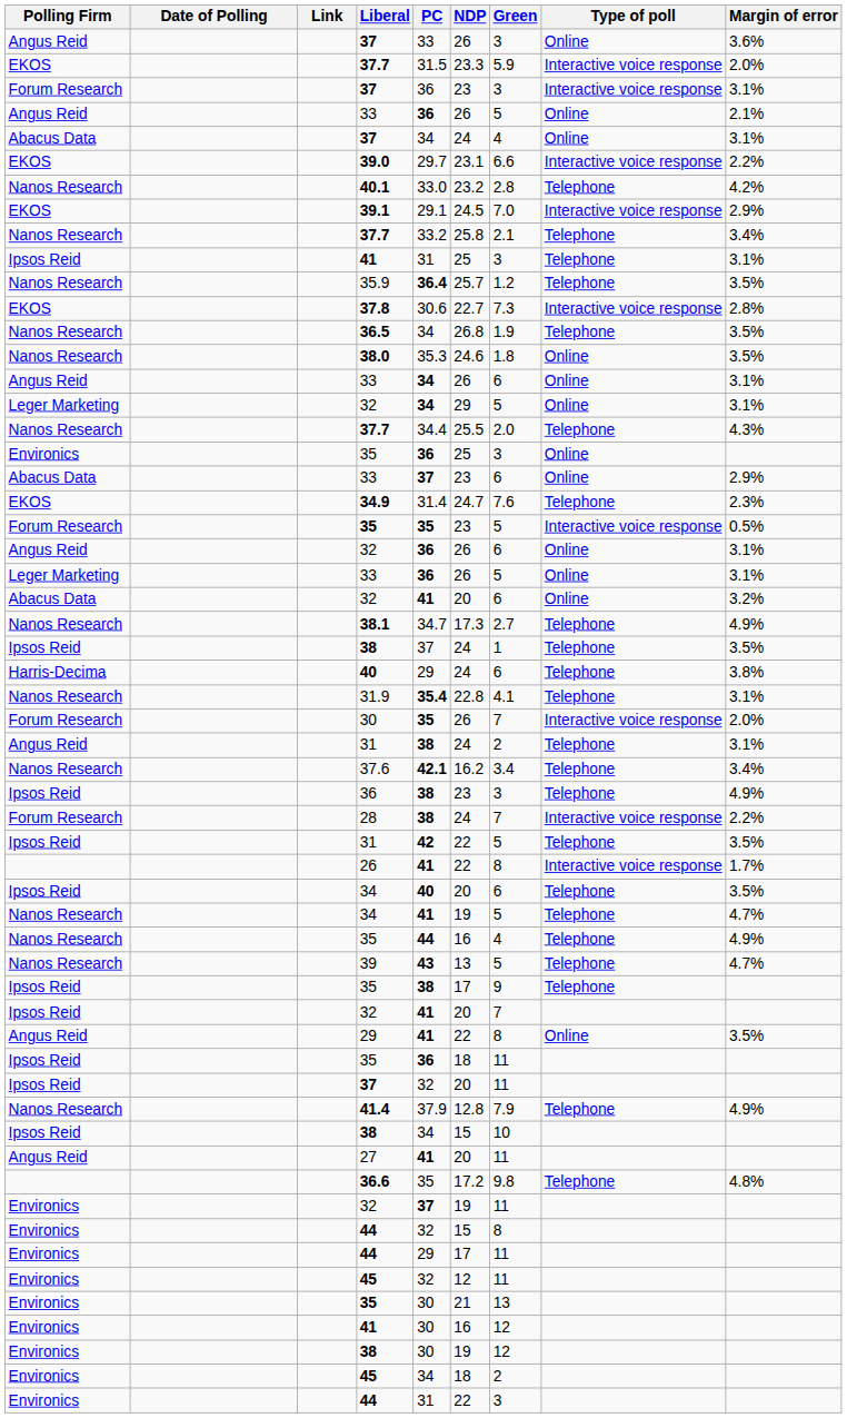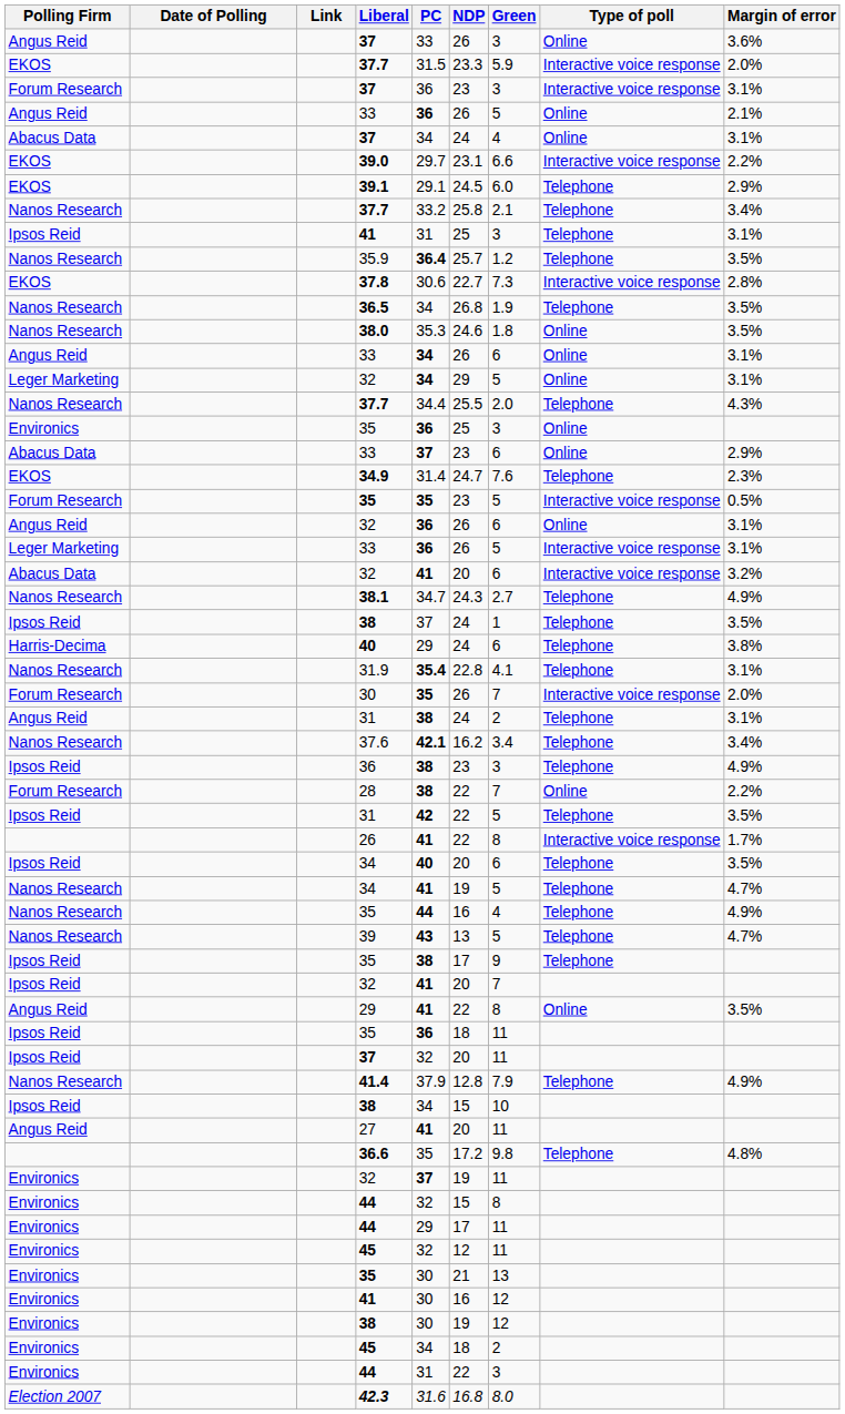- row: Nanos Research | 40.1 | 33.0 | 23.2 | 2.8 | Telephone | 4.2%
39.1 | Green: 7.0 -> 6.0
39.1 | Type of poll: Interactive voice response -> Telephone
Leger Marketing / 33 | Type of poll: Online -> Interactive voice response
Abacus Data / 32 | Type of poll: Online -> Interactive voice response
38.1 | NDP: 17.3 -> 24.3
28 | NDP: 24 -> 22
28 | Type of poll: Interactive voice response -> Online
+ row: Election 2007 | 42.3 | 31.6 | 16.8 | 8.0
